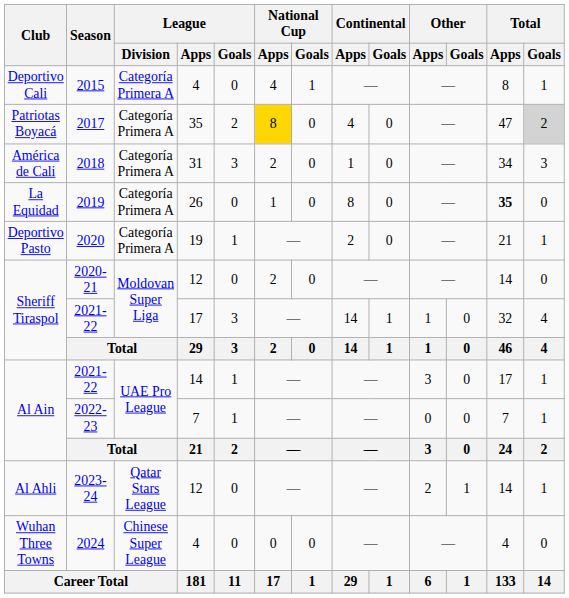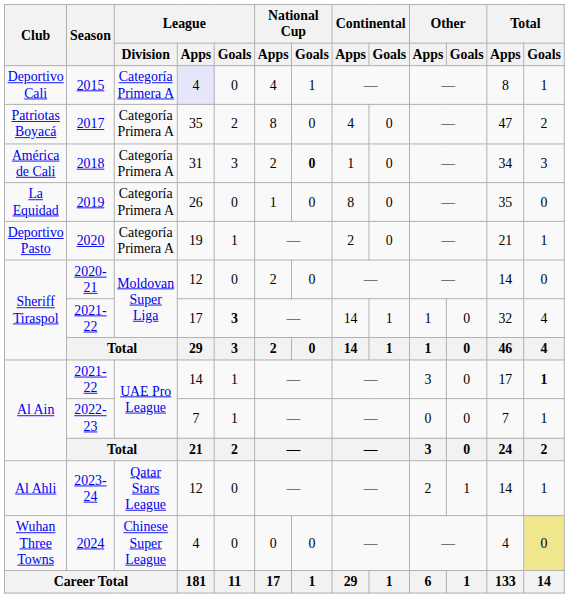2015 | League / Apps: no background -> lavender background
2017 | National Cup / Apps: gold background -> no background
2017 | Total / Goals: lightgrey background -> no background
2018 | National Cup / Goals: normal -> bold
2019 | Total / Apps: bold -> normal
Sheriff Tiraspol / 2021-22 | League / Goals: normal -> bold
Al Ain / 2021-22 | Total / Goals: normal -> bold
2024 | Total / Goals: no background -> khaki background
